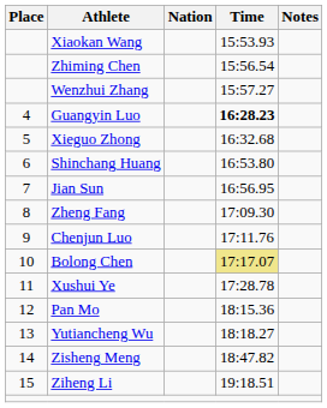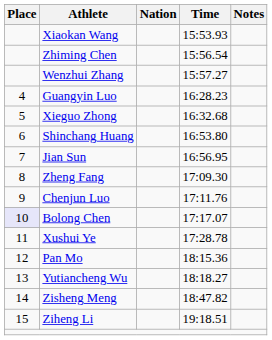Guangyin Luo | Time: bold -> normal
Bolong Chen | Place: no background -> lavender background
Bolong Chen | Time: khaki background -> no background
